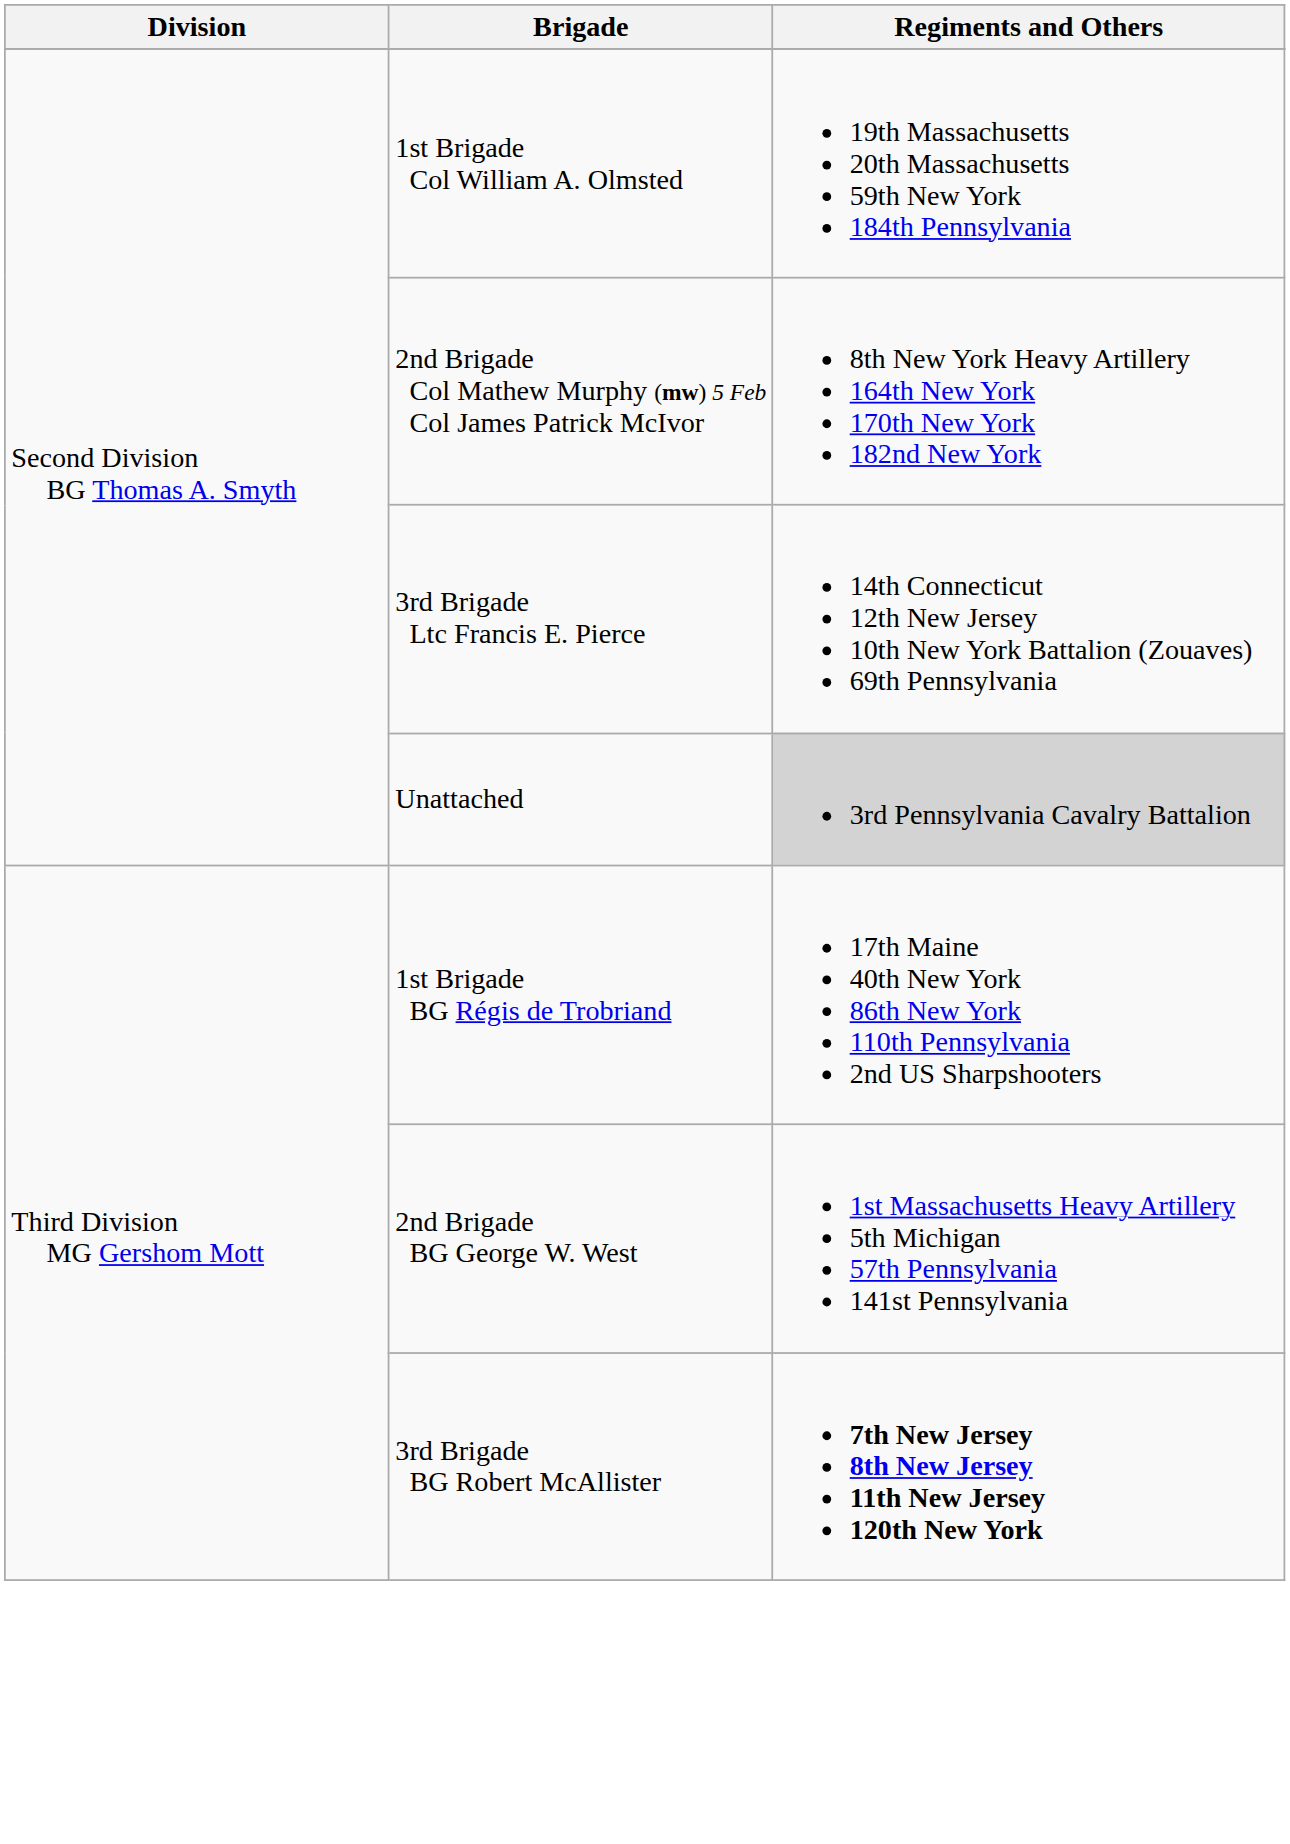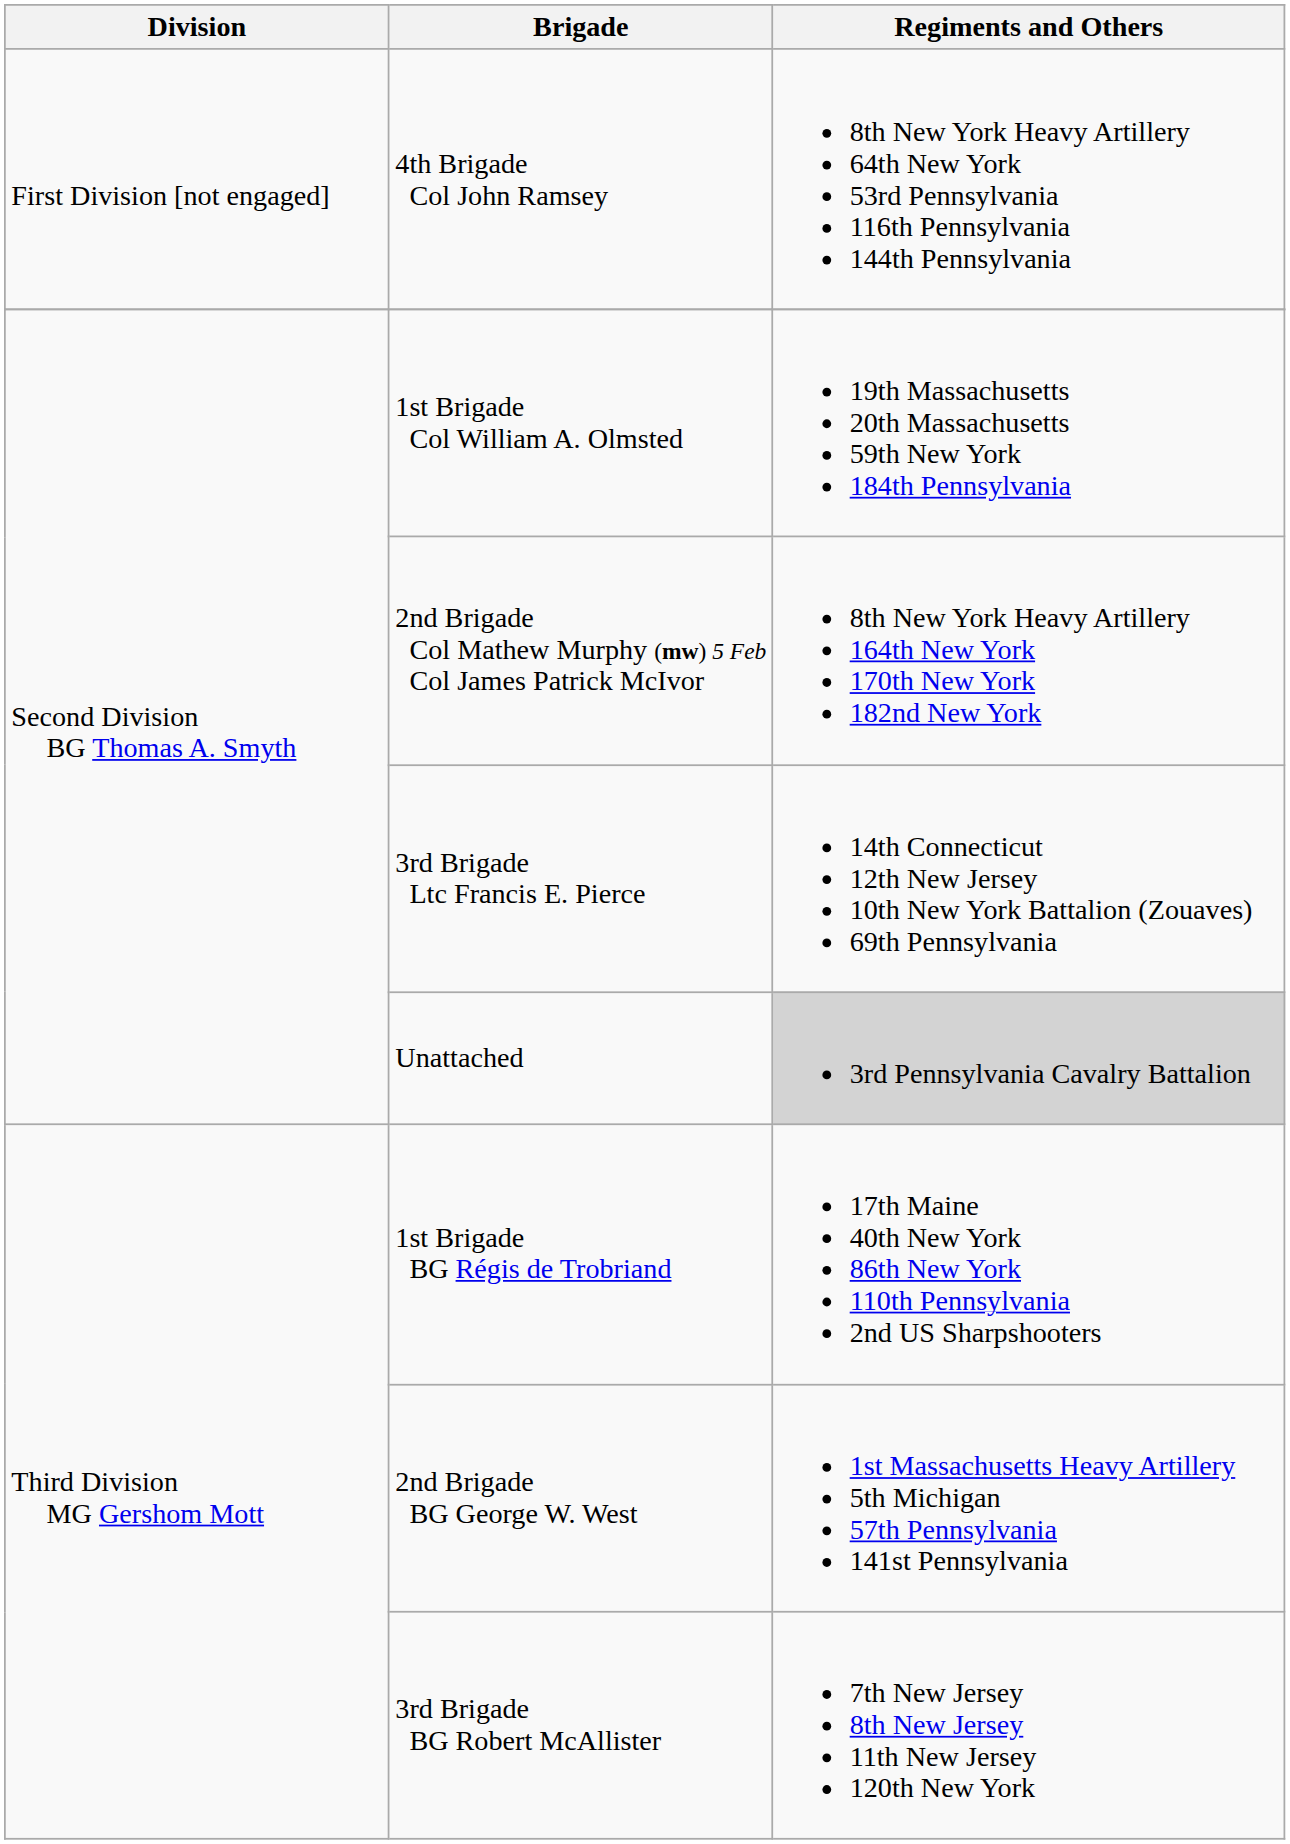+ row: First Division [not engaged] | 4th Brigade Col John Ramsey | 8th New York Heavy Artillery 64th New York 53rd Pennsylvania 116th Pennsylvania 144th Pennsylvania
3rd Brigade BG Robert McAllister | Regiments and Others: bold -> normal
